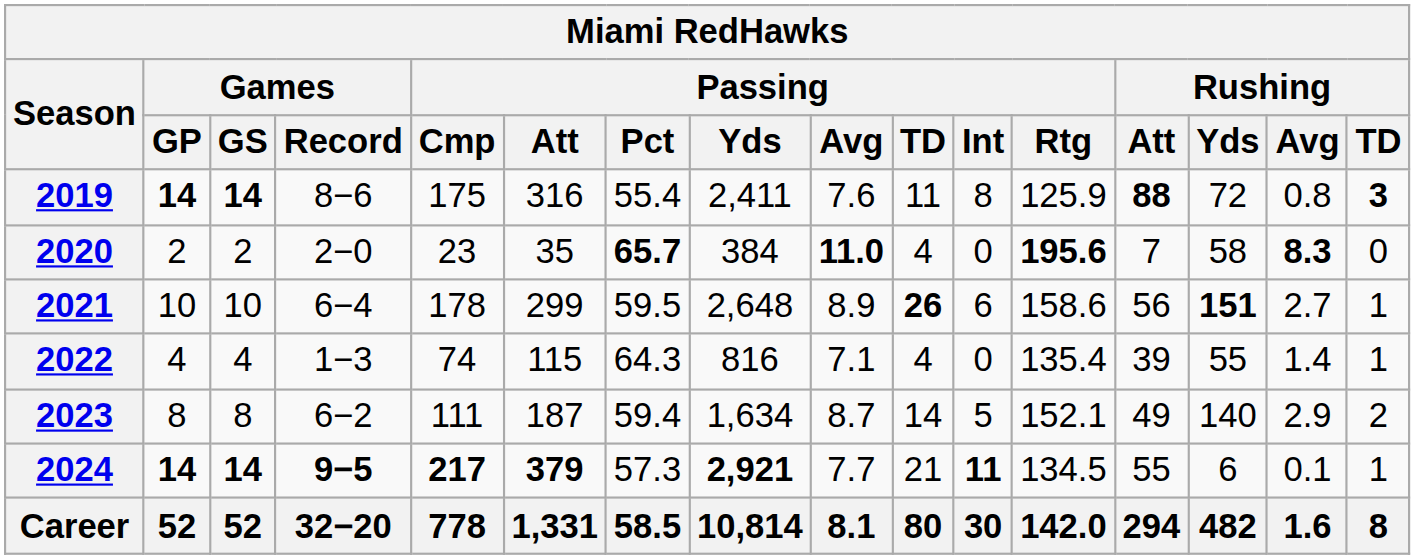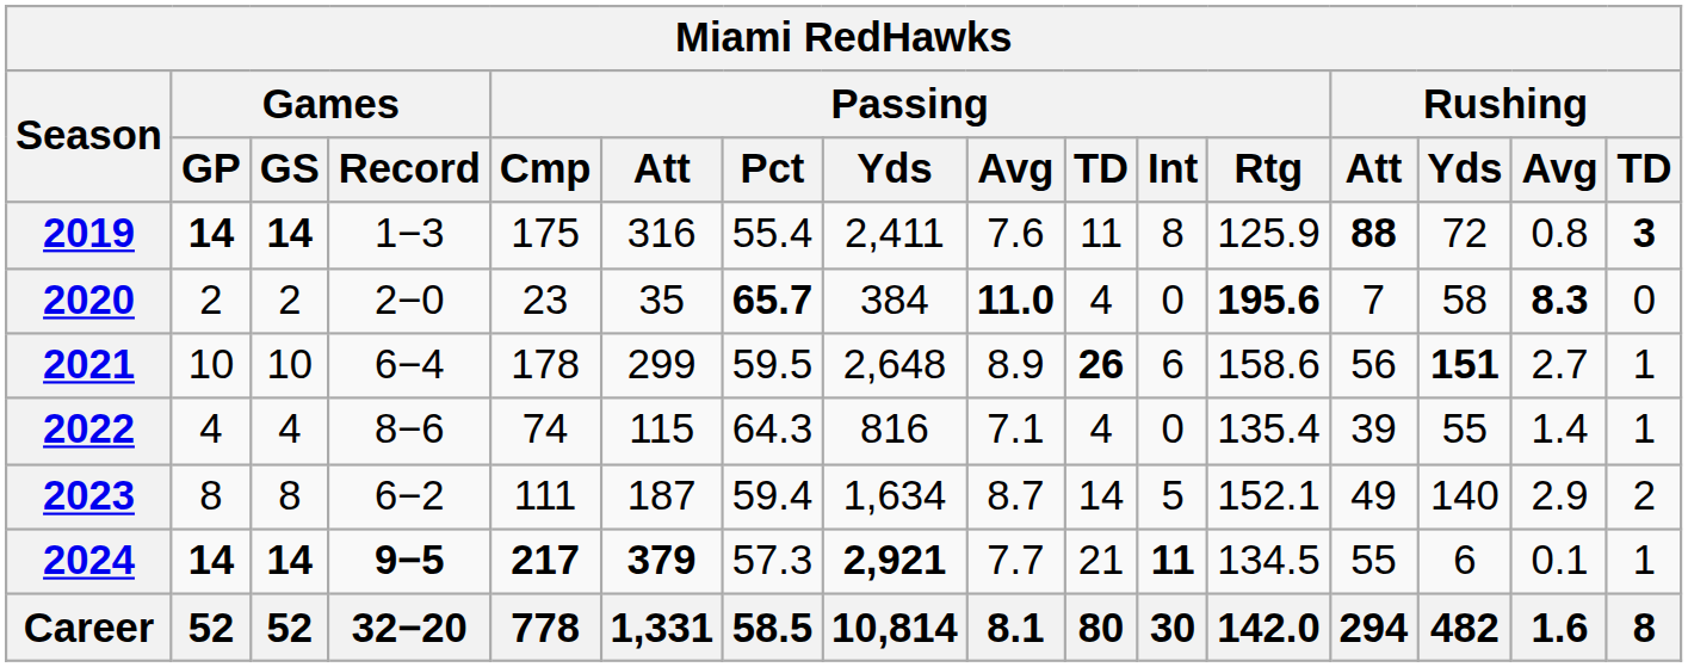2019 | Miami RedHawks / Games / Record: 8−6 -> 1−3
2022 | Miami RedHawks / Games / Record: 1−3 -> 8−6
